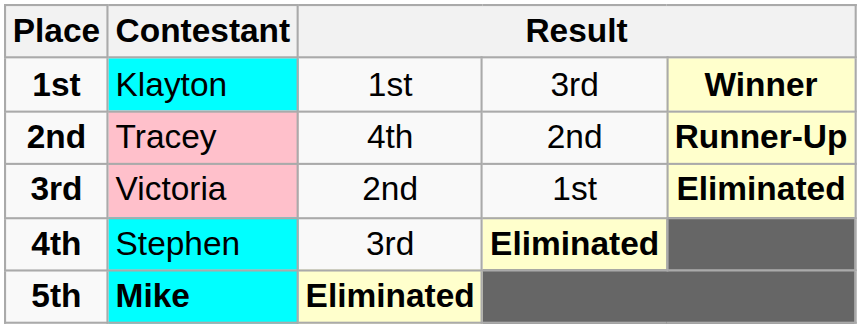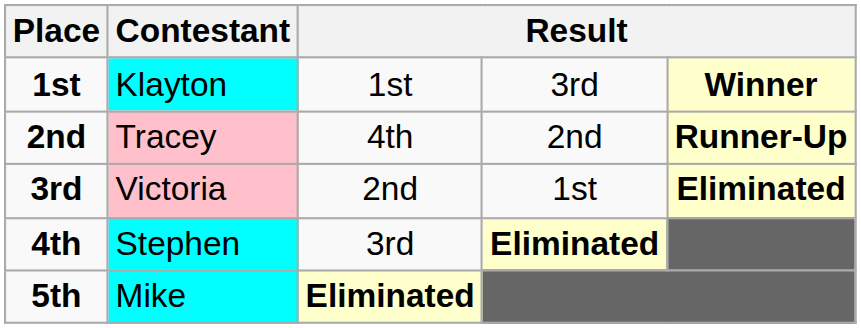5th | Contestant: bold -> normal
